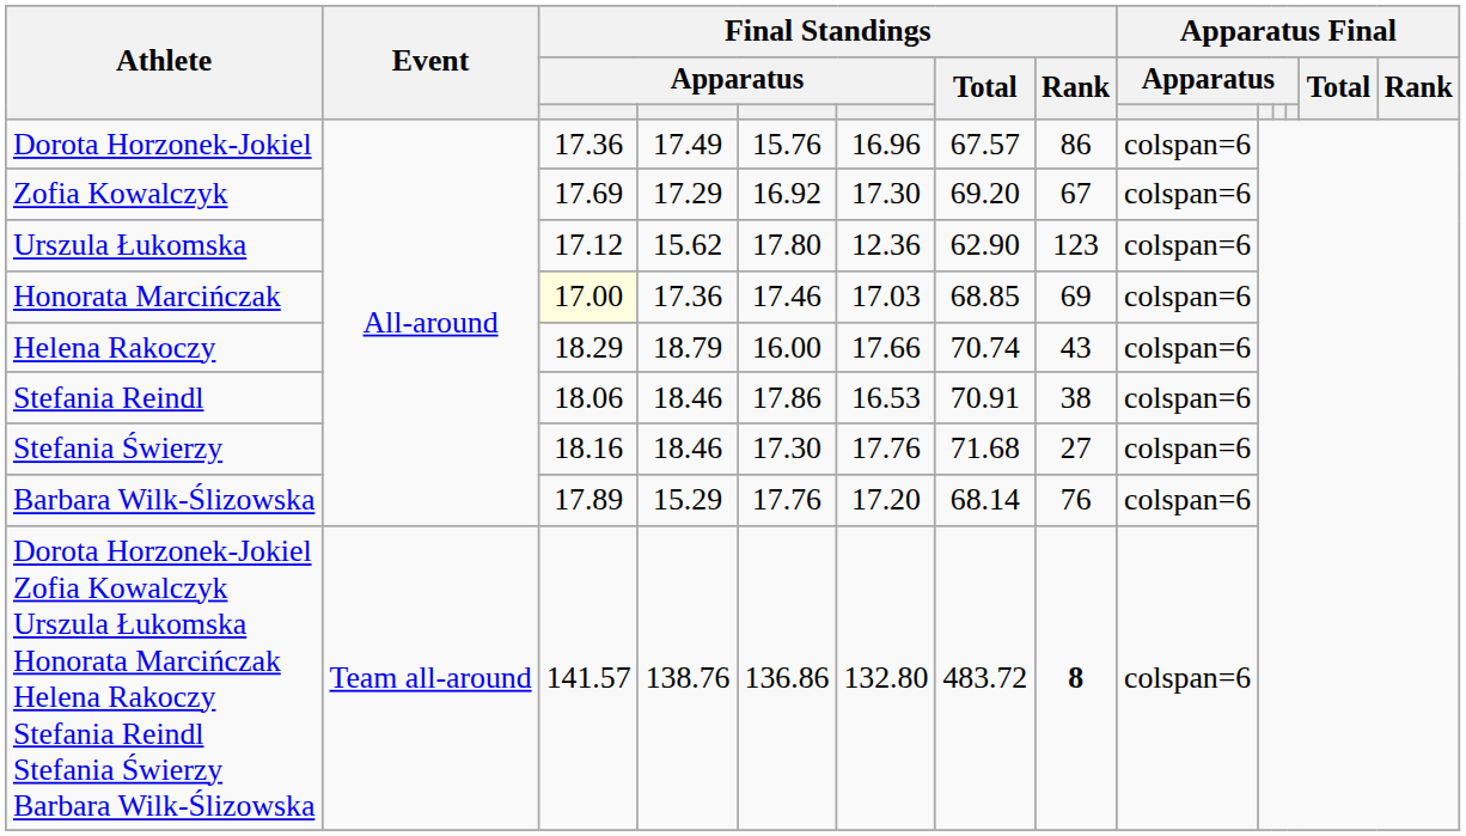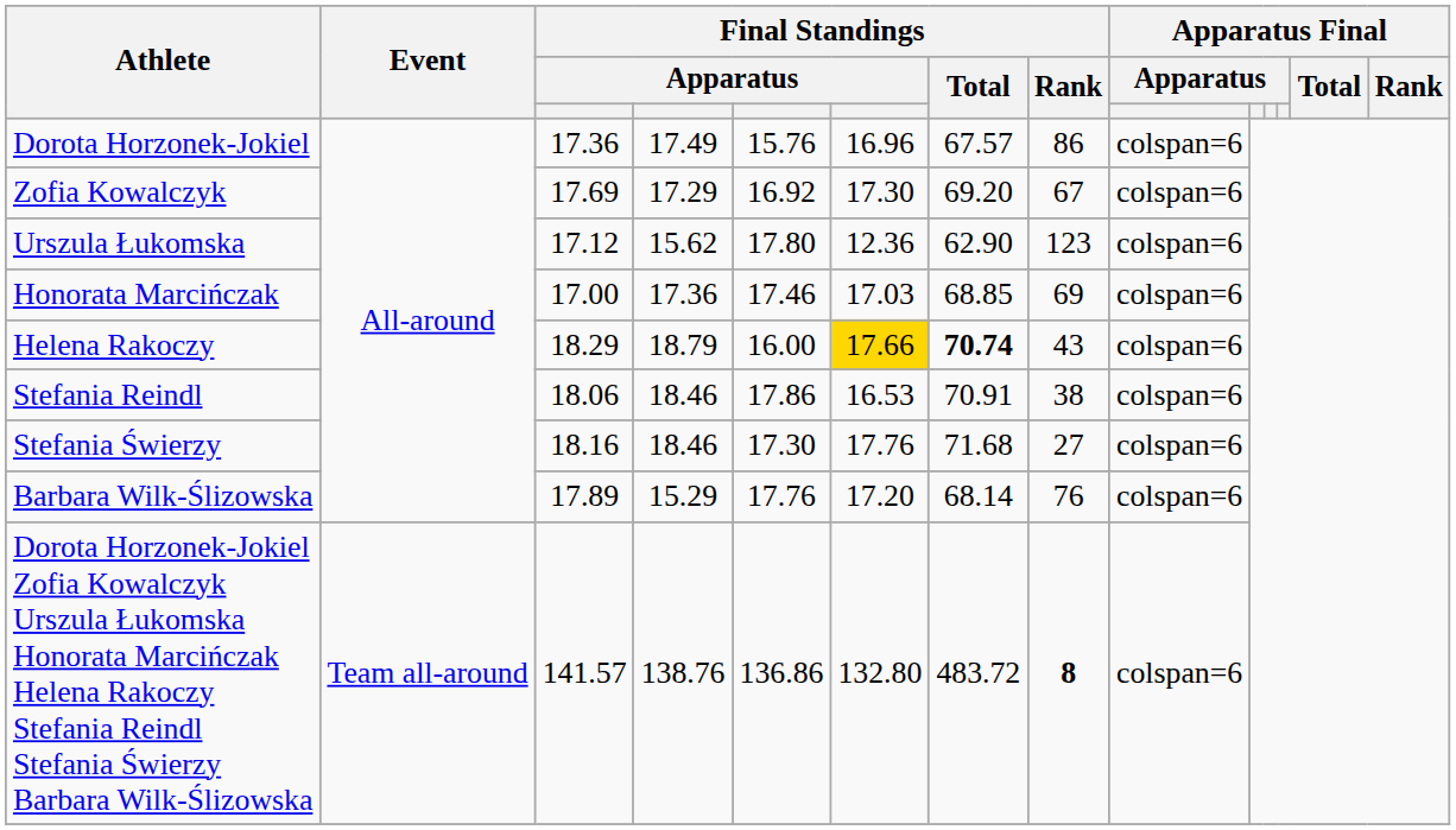row 7 | column 3: lightyellow background -> no background
row 8 | column 6: no background -> gold background
row 8 | Final Standings / Total: normal -> bold
